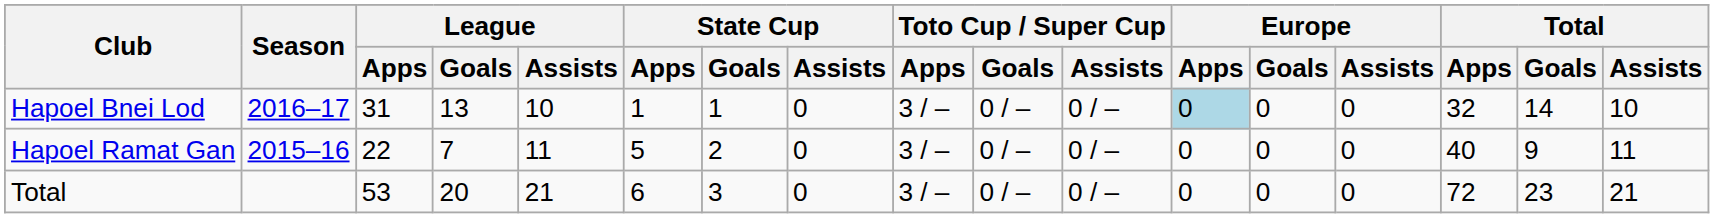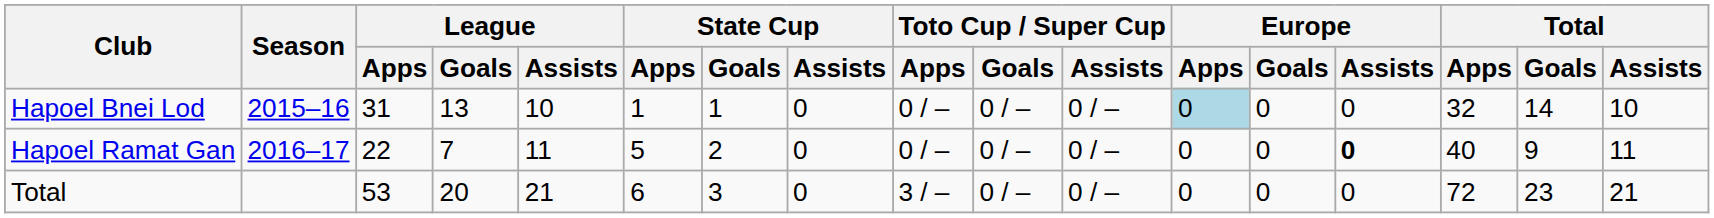Hapoel Bnei Lod | Season: 2016–17 -> 2015–16
Hapoel Bnei Lod | Toto Cup / Super Cup / Apps: 3 / – -> 0 / –
Hapoel Ramat Gan | Season: 2015–16 -> 2016–17
Hapoel Ramat Gan | Toto Cup / Super Cup / Apps: 3 / – -> 0 / –
Hapoel Ramat Gan | Europe / Assists: normal -> bold
